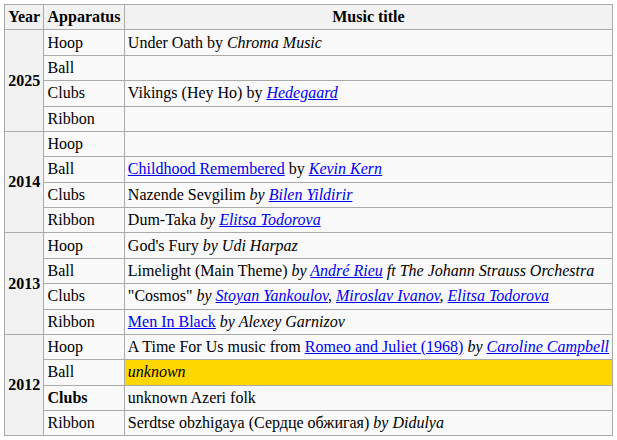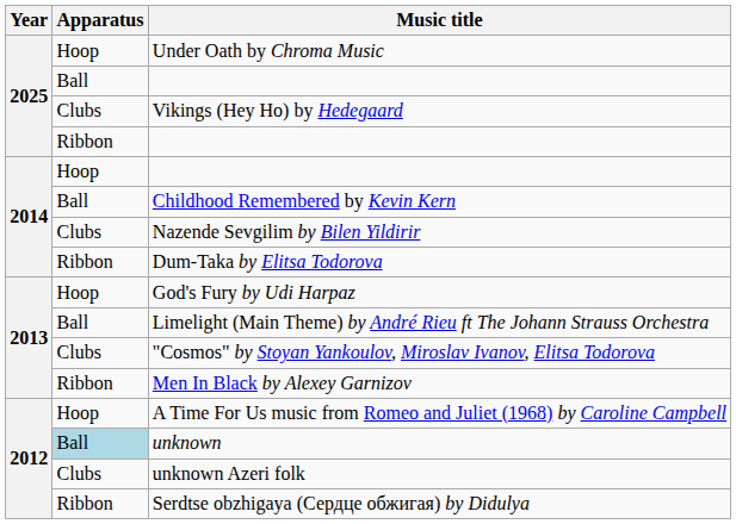unknown | Apparatus: no background -> lightblue background
unknown | Music title: gold background -> no background
unknown Azeri folk | Apparatus: bold -> normal
